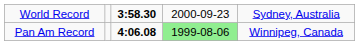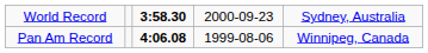Pan Am Record | column 4: lightgreen background -> no background
